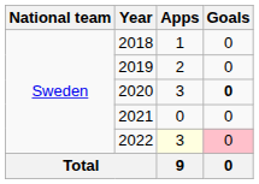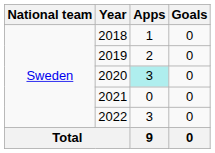2020 | Apps: no background -> paleturquoise background
2020 | Goals: bold -> normal
2022 | Apps: lightyellow background -> no background
2022 | Goals: pink background -> no background
